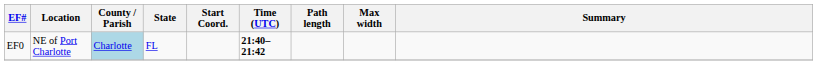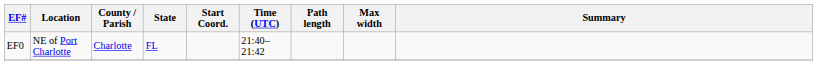EF0 | County / Parish: lightblue background -> no background
EF0 | Time (UTC): bold -> normal
